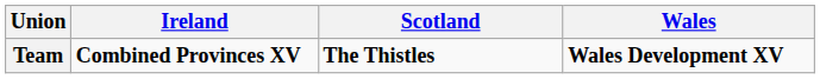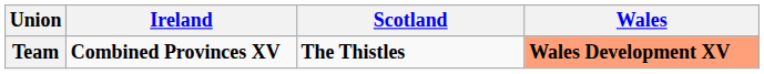row 2 | Wales: no background -> lightsalmon background
